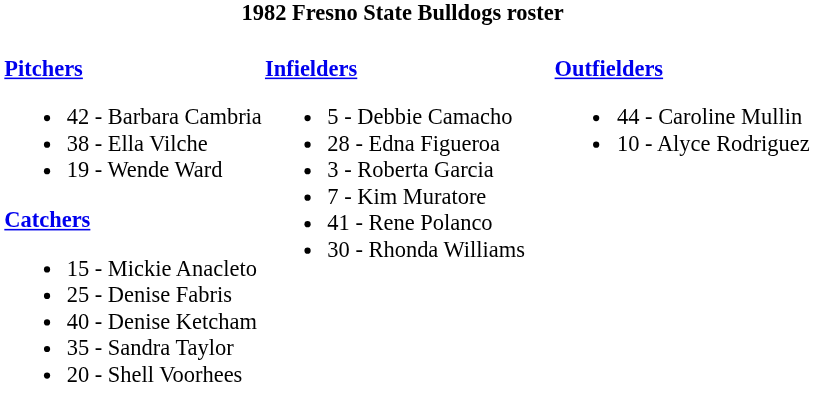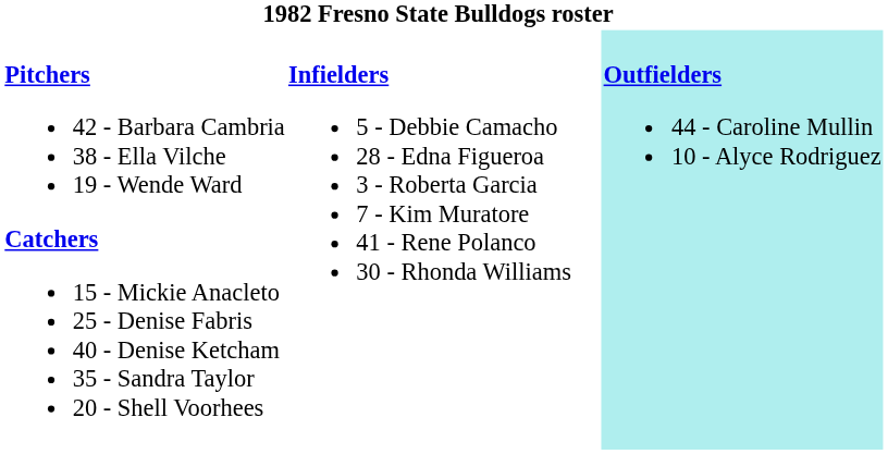row 2 | column 3: no background -> paleturquoise background
